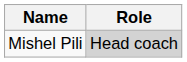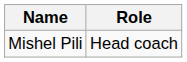Mishel Pili | Role: lightgrey background -> no background
